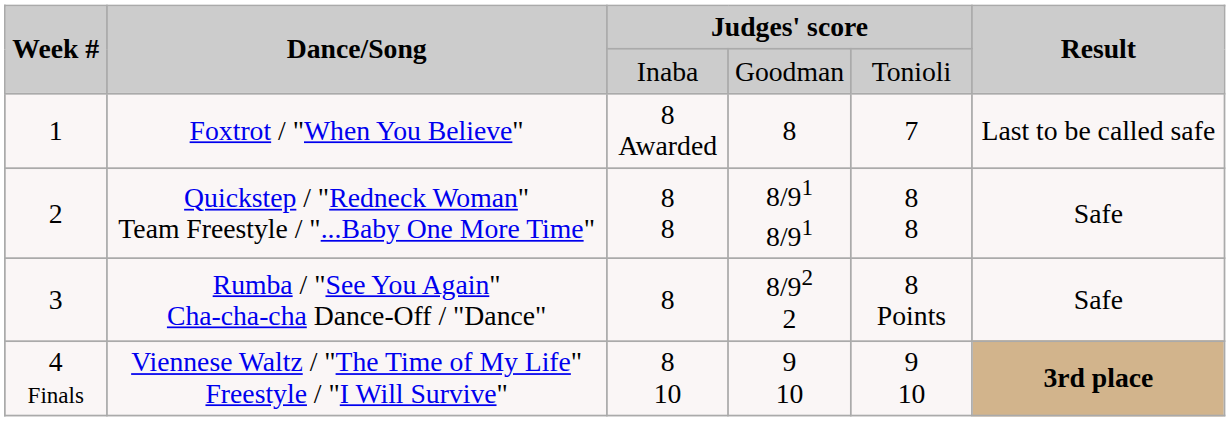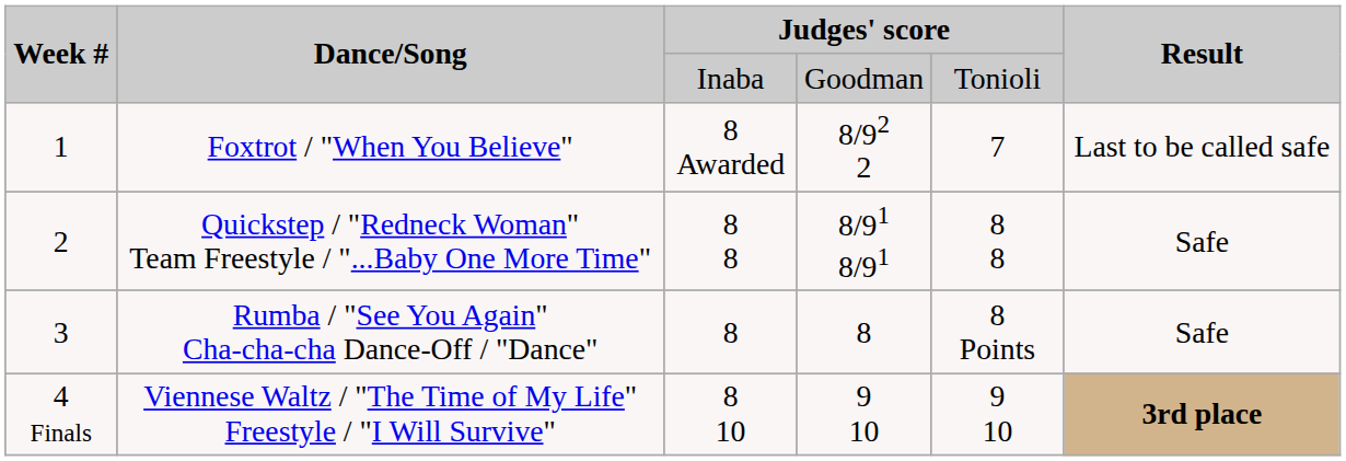Foxtrot / "When You Believe" | column 4: 8 -> 8/92 2
Rumba / "See You Again" Cha-cha-cha Dance-Off / "Dance" | column 4: 8/92 2 -> 8
